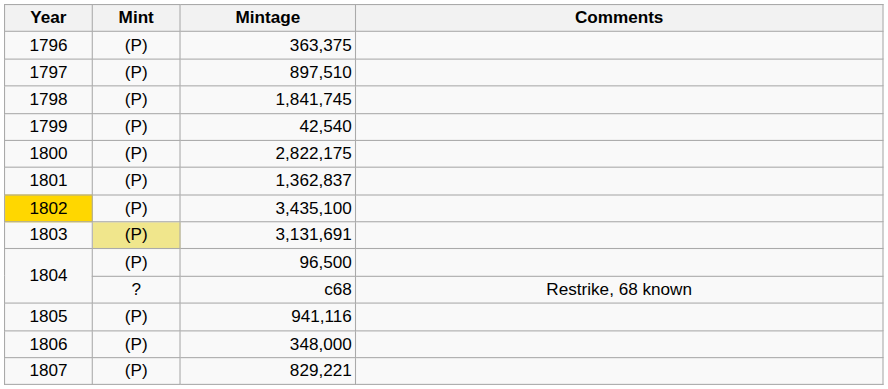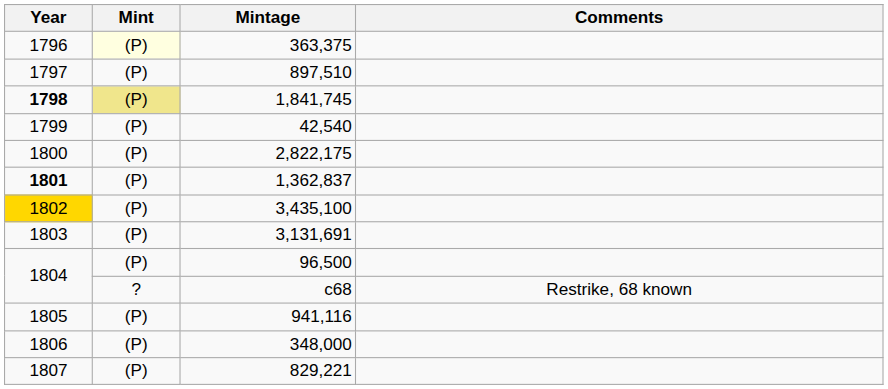363,375 | Mint: no background -> lightyellow background
1,841,745 | Year: normal -> bold
1,841,745 | Mint: no background -> khaki background
1,362,837 | Year: normal -> bold
3,131,691 | Mint: khaki background -> no background
